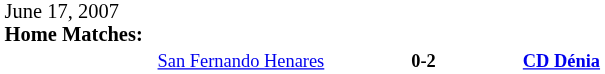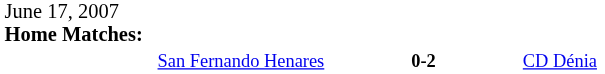San Fernando Henares | column 3: bold -> normal
